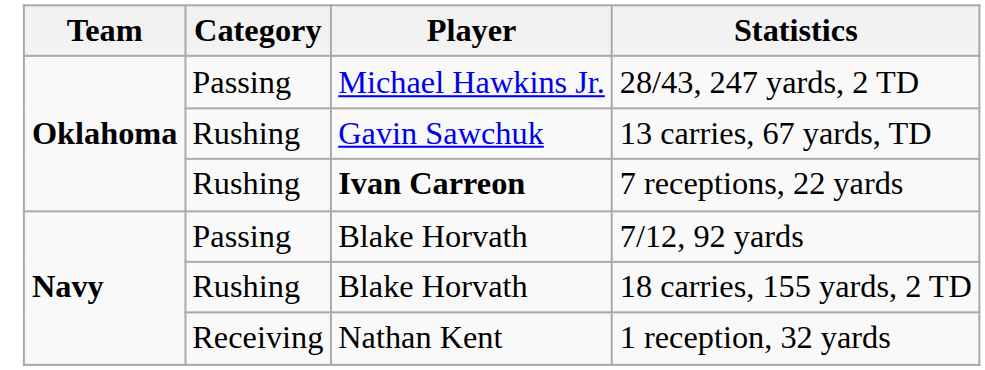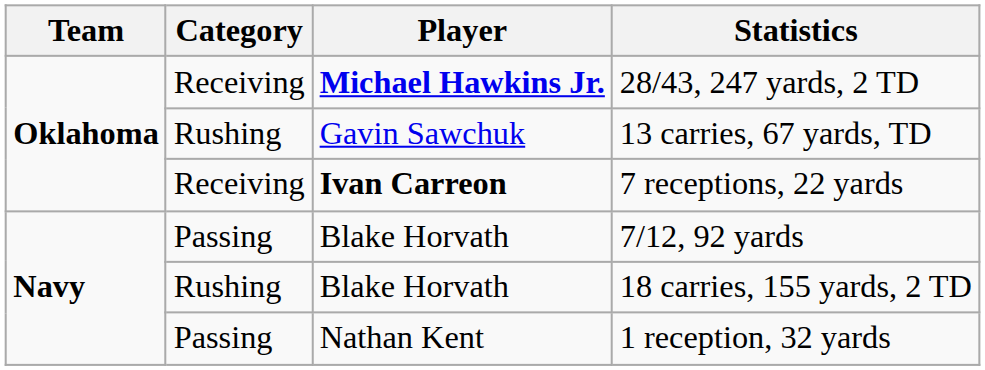28/43, 247 yards, 2 TD | Category: Passing -> Receiving
28/43, 247 yards, 2 TD | Player: normal -> bold
7 receptions, 22 yards | Category: Rushing -> Receiving
1 reception, 32 yards | Category: Receiving -> Passing
